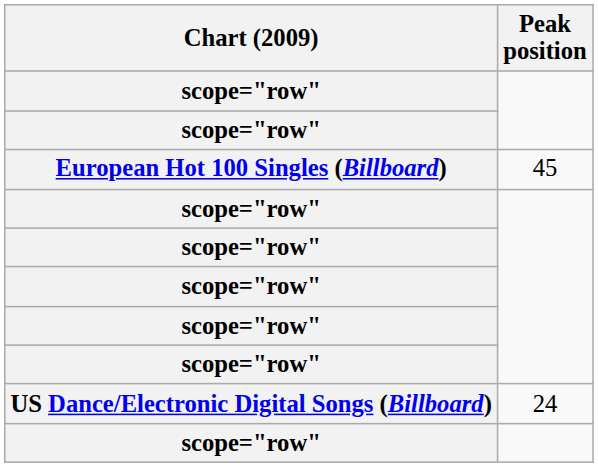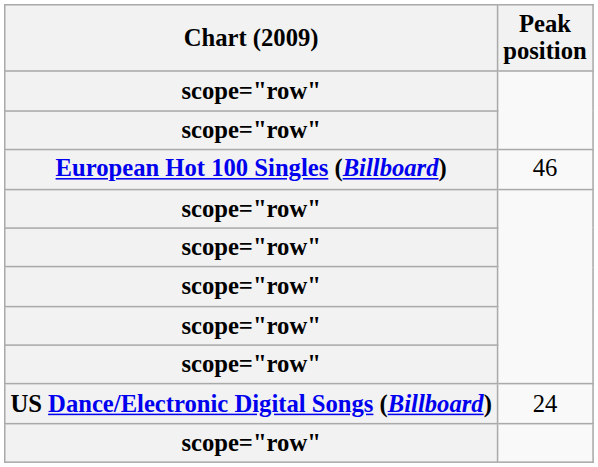European Hot 100 Singles (Billboard) | Peak position: 45 -> 46
